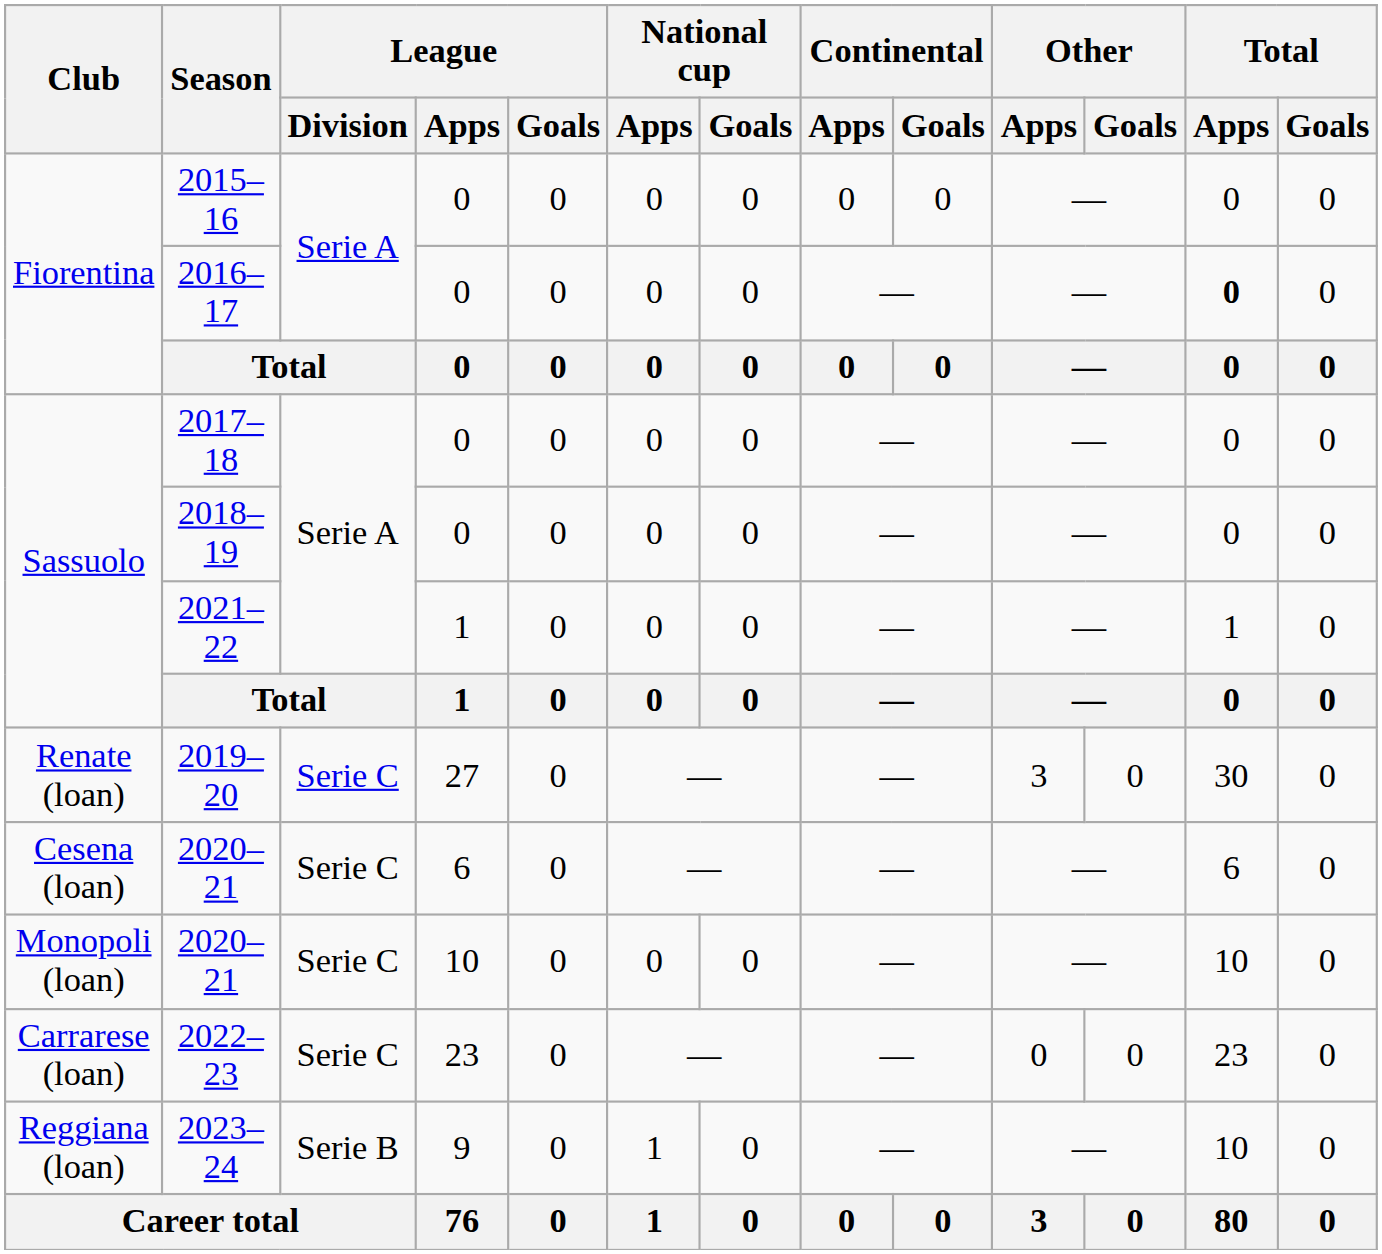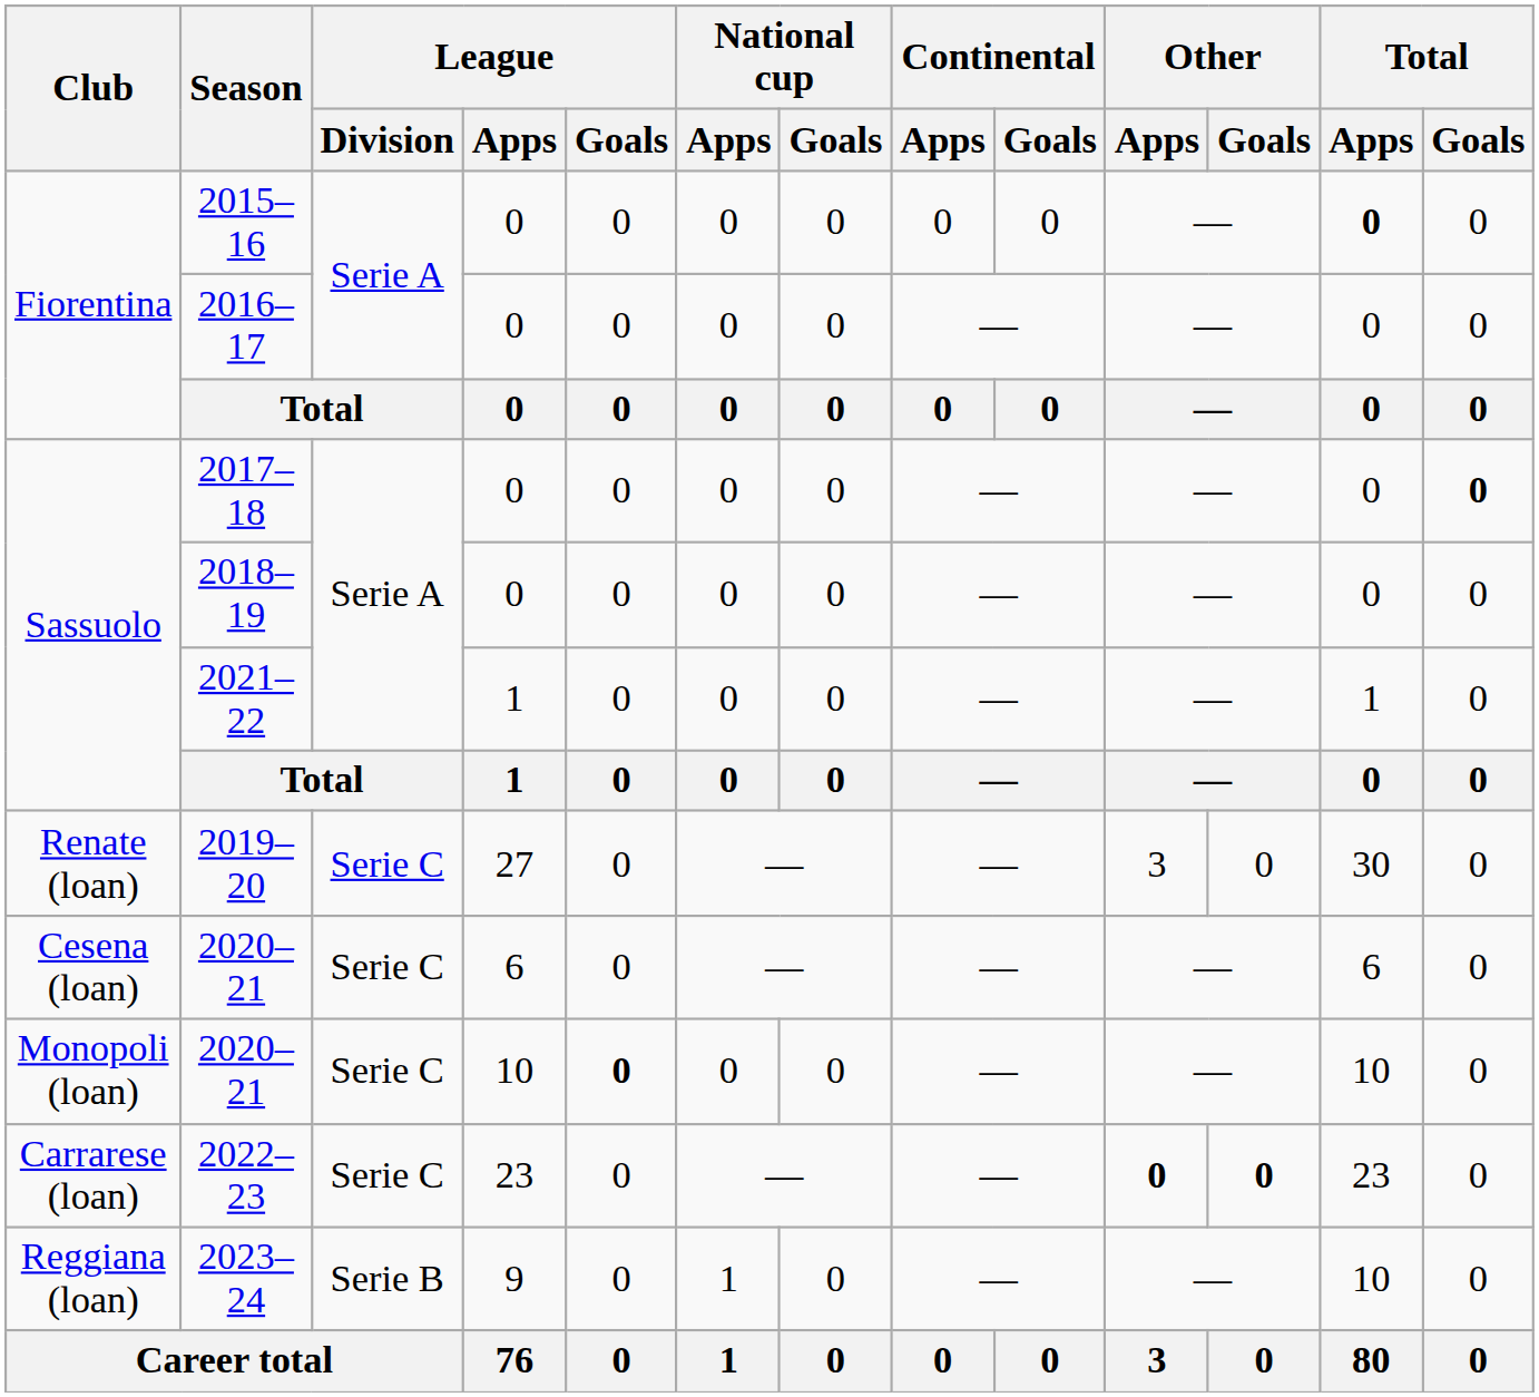2015–16 | Total / Apps: normal -> bold
2016–17 | Total / Apps: bold -> normal
2017–18 | Total / Goals: normal -> bold
Monopoli (loan) / 2020–21 | League / Goals: normal -> bold
2022–23 | Other / Apps: normal -> bold
2022–23 | Other / Goals: normal -> bold
